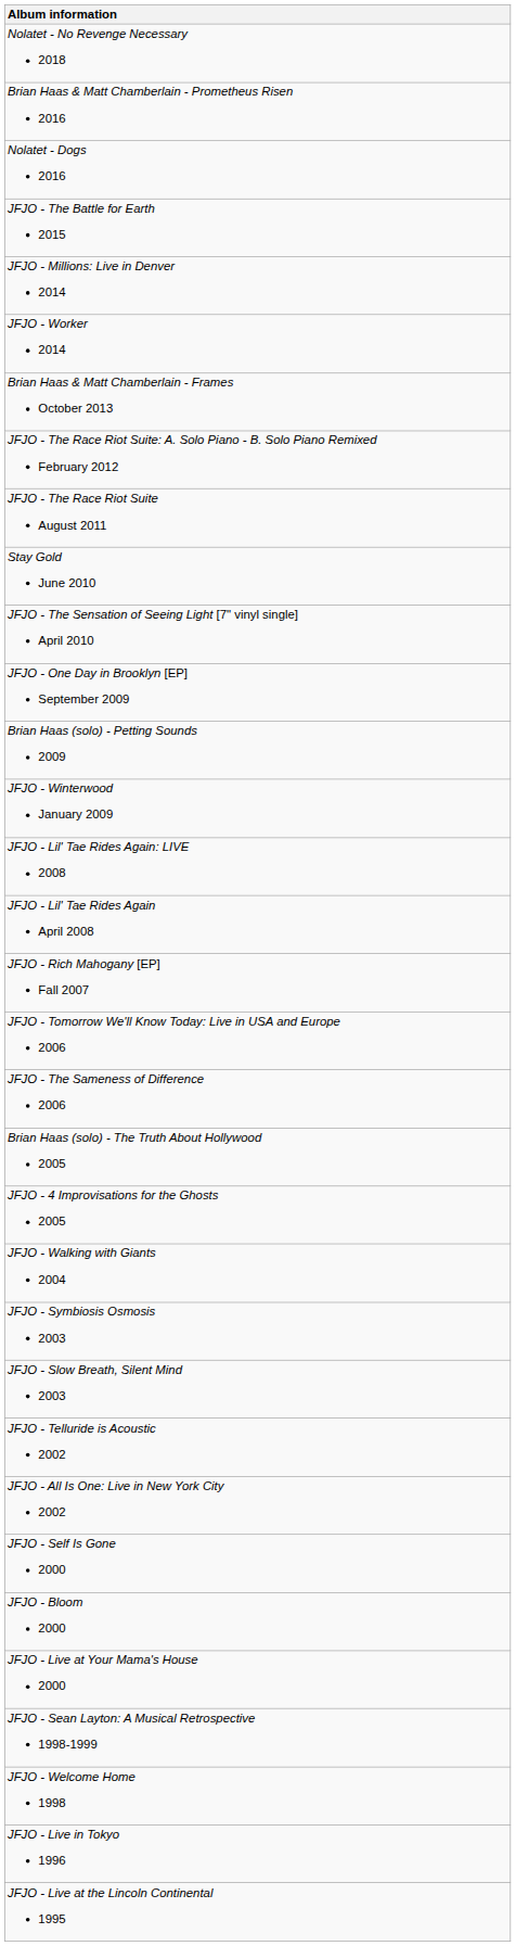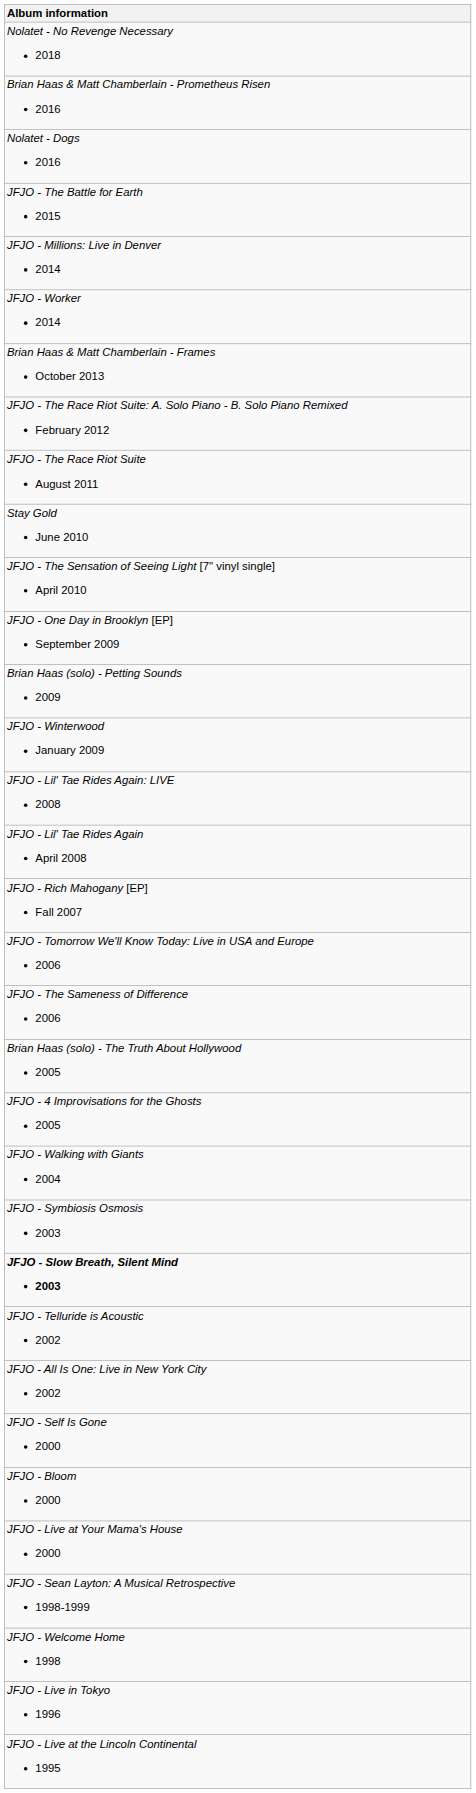row 25 | column 1: normal -> bold
